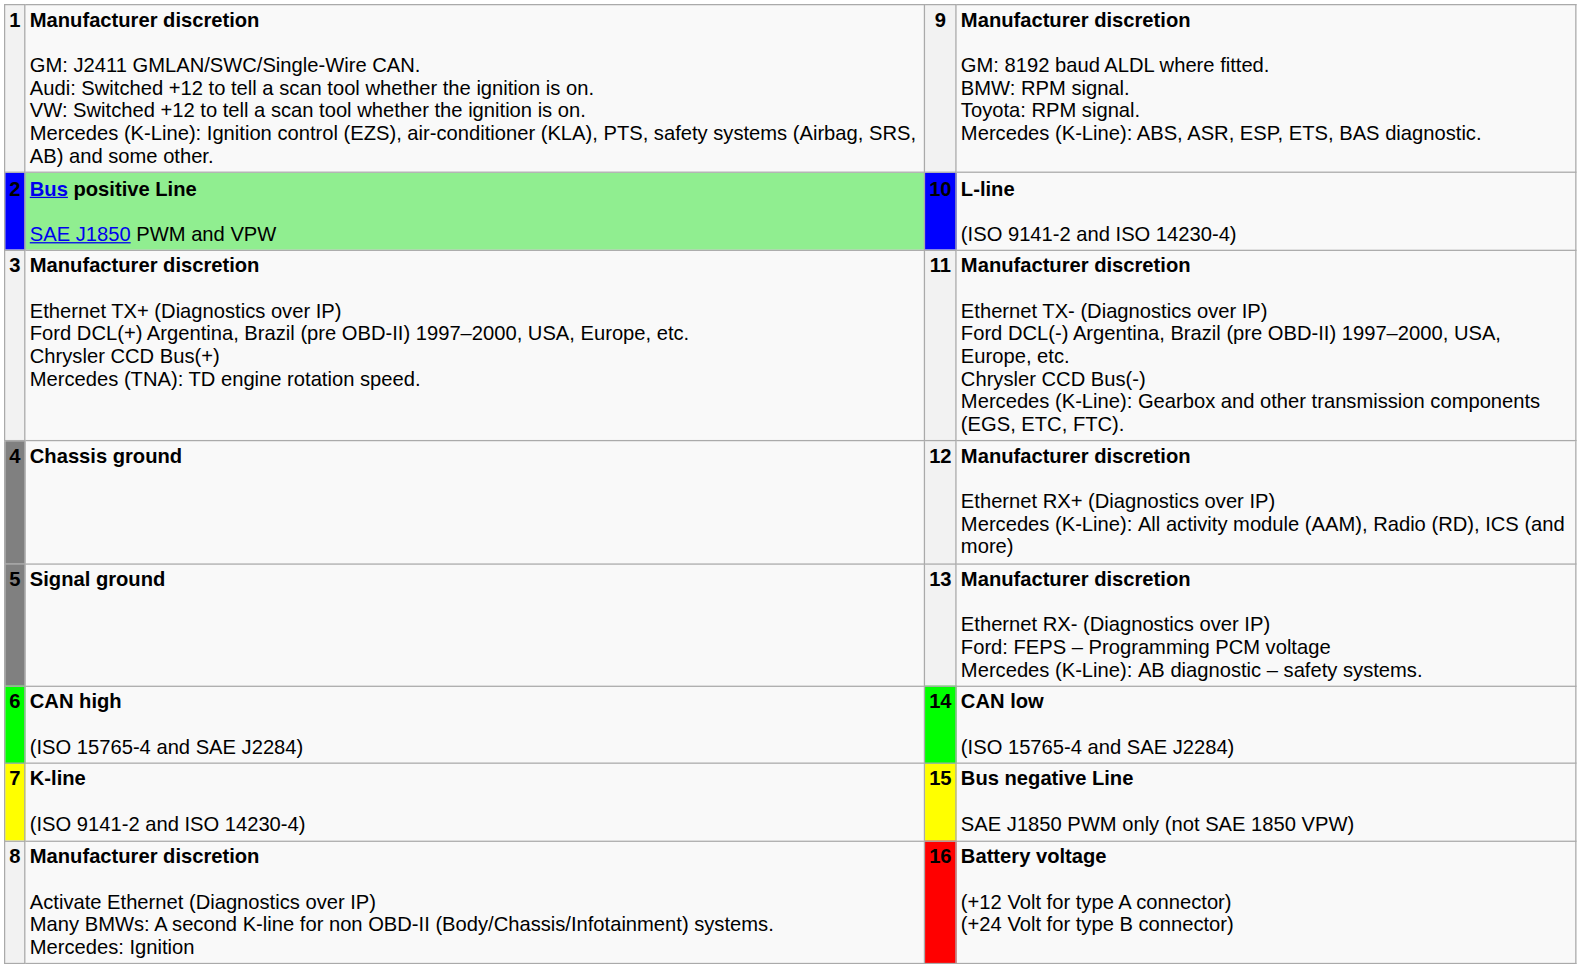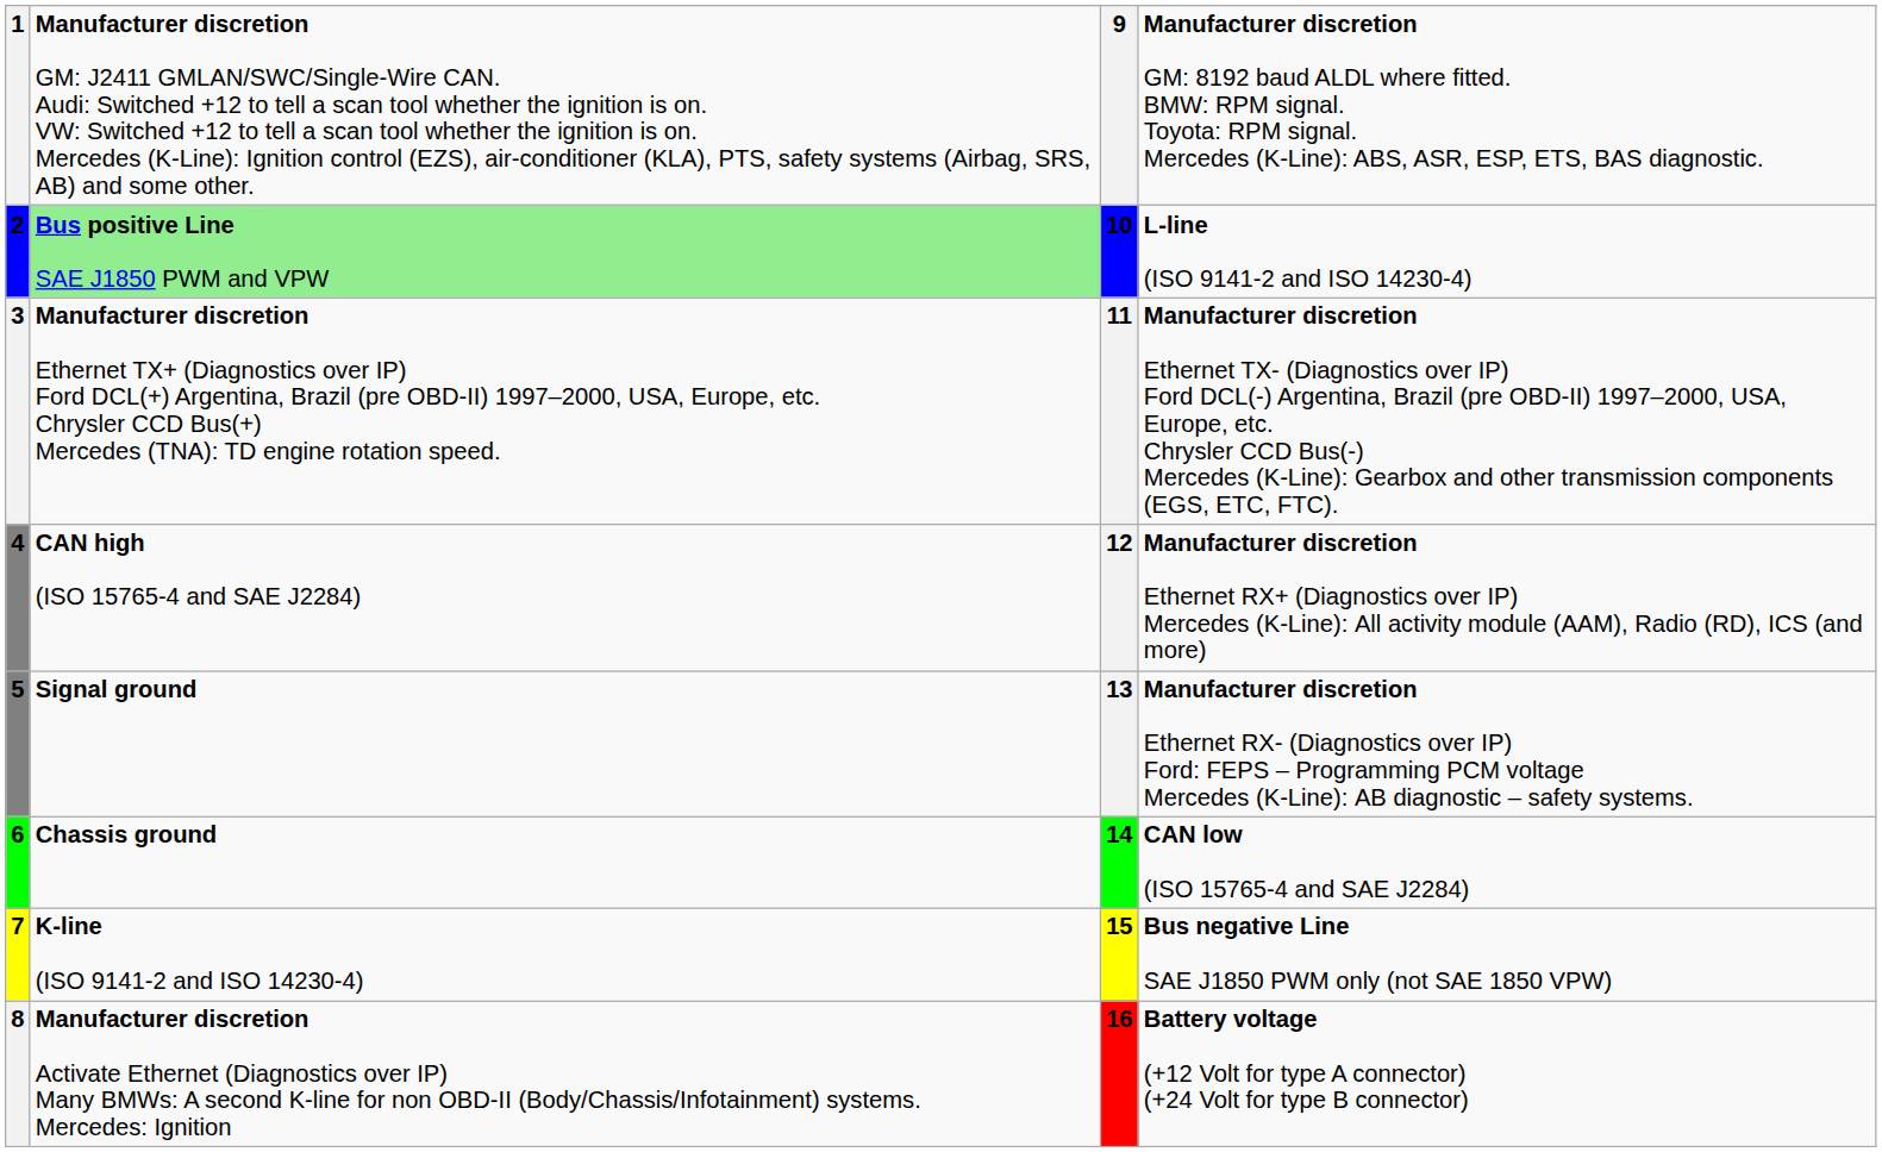4 | column 2: Chassis ground -> CAN high (ISO 15765-4 and SAE J2284)
6 | column 2: CAN high (ISO 15765-4 and SAE J2284) -> Chassis ground
